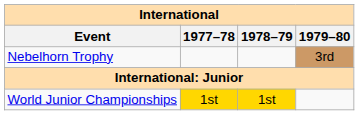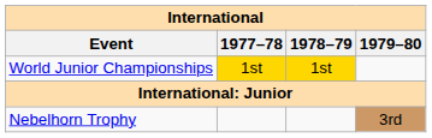rows swapped: Nebelhorn Trophy <-> World Junior Championships
